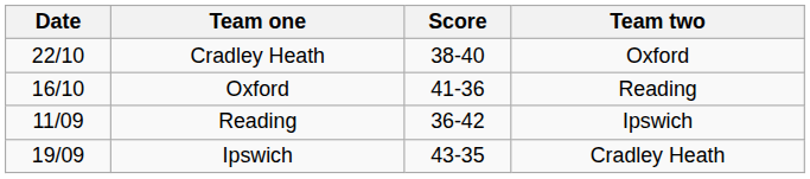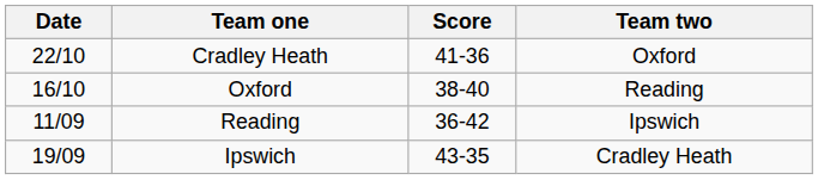row 2 | Score: 38-40 -> 41-36
row 3 | Score: 41-36 -> 38-40
